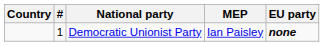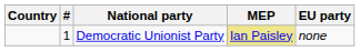Democratic Unionist Party | MEP: no background -> khaki background
Democratic Unionist Party | EU party: bold -> normal
